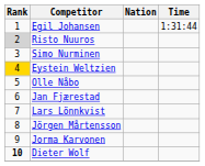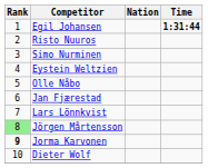Egil Johansen | Time: normal -> bold
Risto Nuuros | Rank: lightgrey background -> no background
Eystein Weltzien | Rank: gold background -> no background
Jörgen Mårtensson | Rank: no background -> lightgreen background
Jorma Karvonen | Rank: normal -> bold
Dieter Wolf | Rank: bold -> normal
